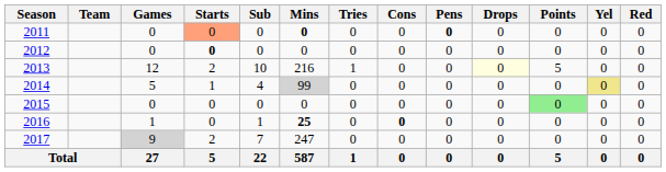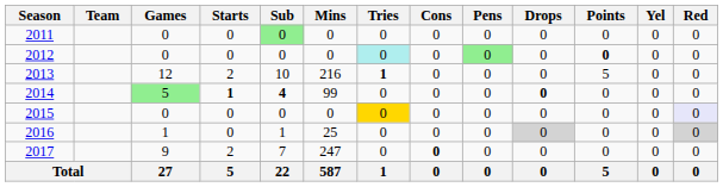2011 | Starts: lightsalmon background -> no background
2011 | Sub: no background -> lightgreen background
2011 | Mins: bold -> normal
2011 | Pens: bold -> normal
2012 | Starts: bold -> normal
2012 | Tries: no background -> paleturquoise background
2012 | Pens: no background -> lightgreen background
2012 | Points: normal -> bold
2013 | Tries: normal -> bold
2013 | Drops: lightyellow background -> no background
2014 | Games: no background -> lightgreen background
2014 | Starts: normal -> bold
2014 | Sub: normal -> bold
2014 | Mins: lightgrey background -> no background
2014 | Drops: normal -> bold
2014 | Yel: khaki background -> no background
2015 | Tries: no background -> gold background
2015 | Points: lightgreen background -> no background
2015 | Red: no background -> lavender background
2016 | Mins: bold -> normal
2016 | Cons: bold -> normal
2016 | Drops: no background -> lightgrey background
2016 | Red: no background -> lightgrey background
2017 | Games: lightgrey background -> no background
2017 | Cons: normal -> bold
